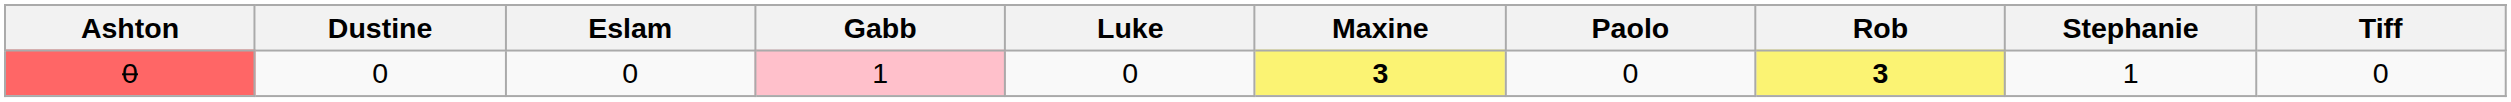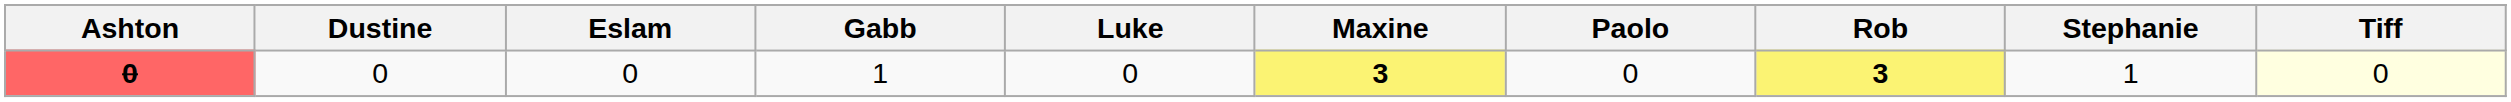row 2 | Ashton: normal -> bold
row 2 | Gabb: pink background -> no background
row 2 | Tiff: no background -> lightyellow background
